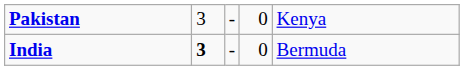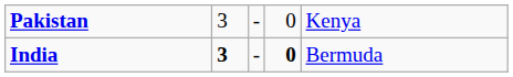India | column 4: normal -> bold
